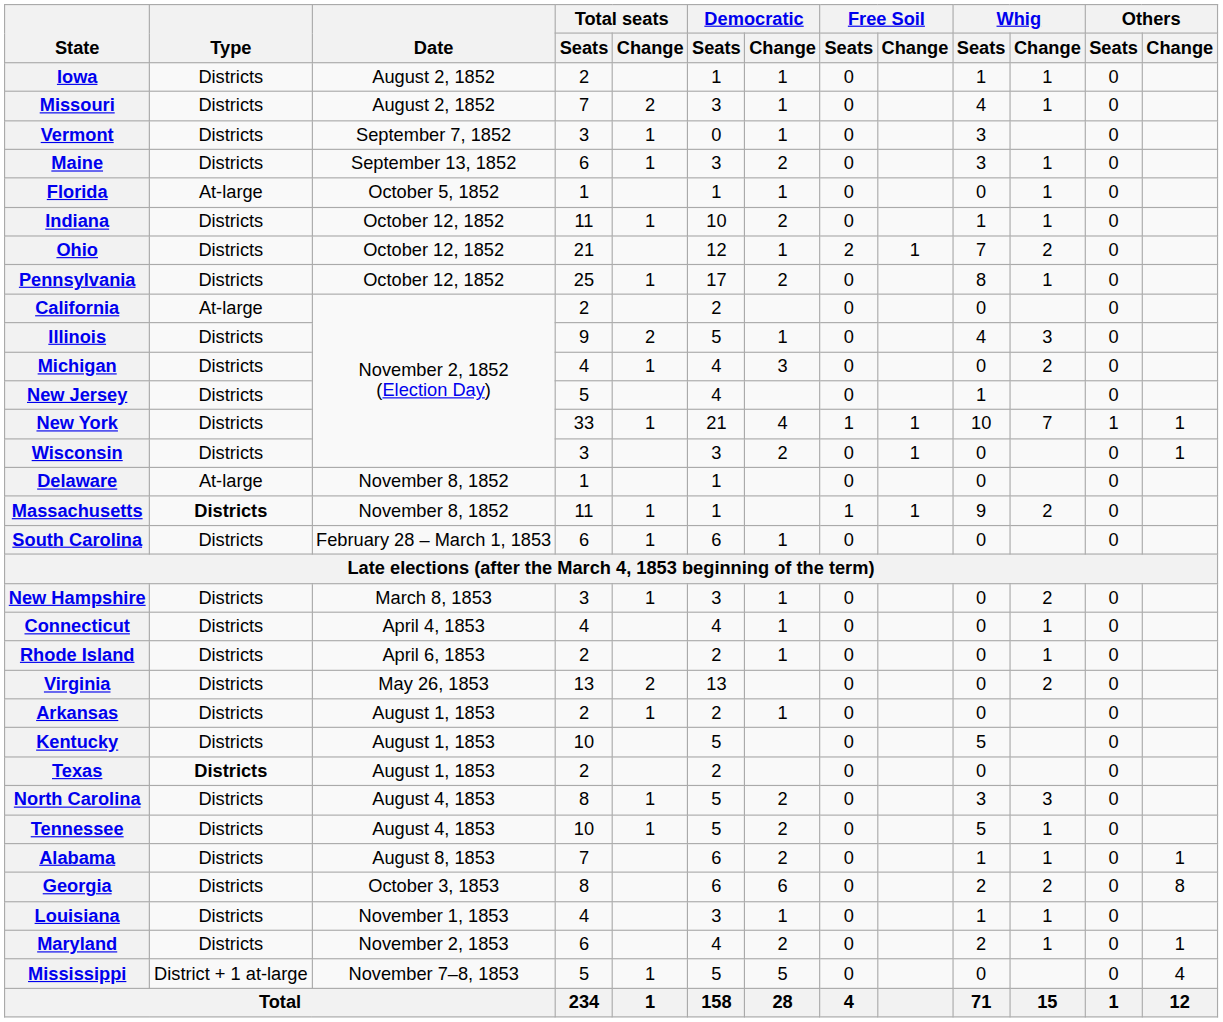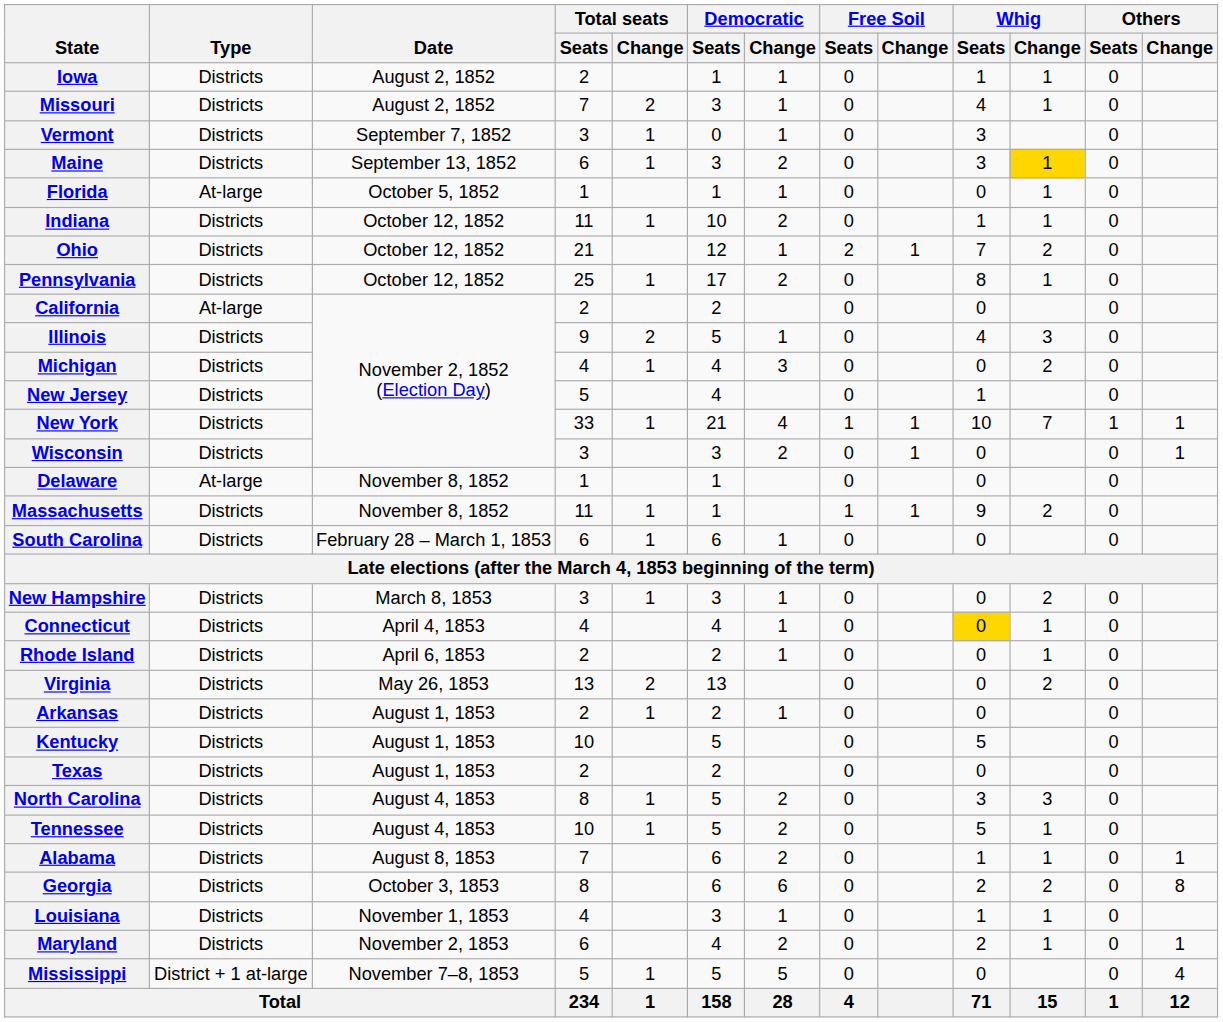Maine | Whig / Change: no background -> gold background
Massachusetts | Type: bold -> normal
Connecticut | Whig / Seats: no background -> gold background
Texas | Type: bold -> normal
